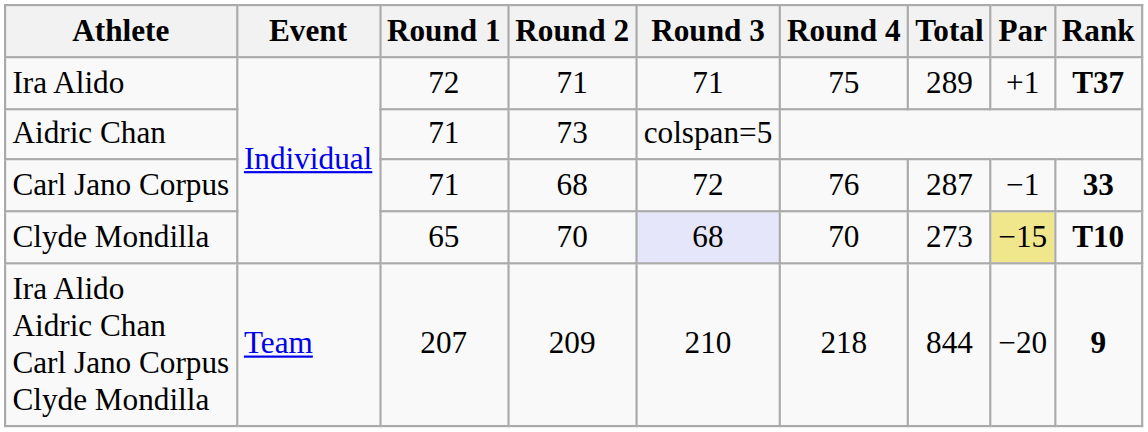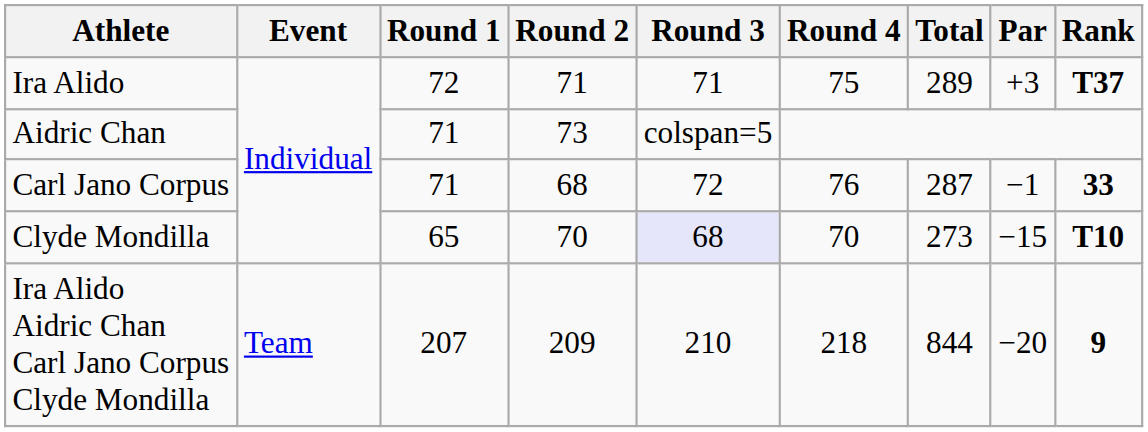Ira Alido | Par: +1 -> +3
Clyde Mondilla | Par: khaki background -> no background
